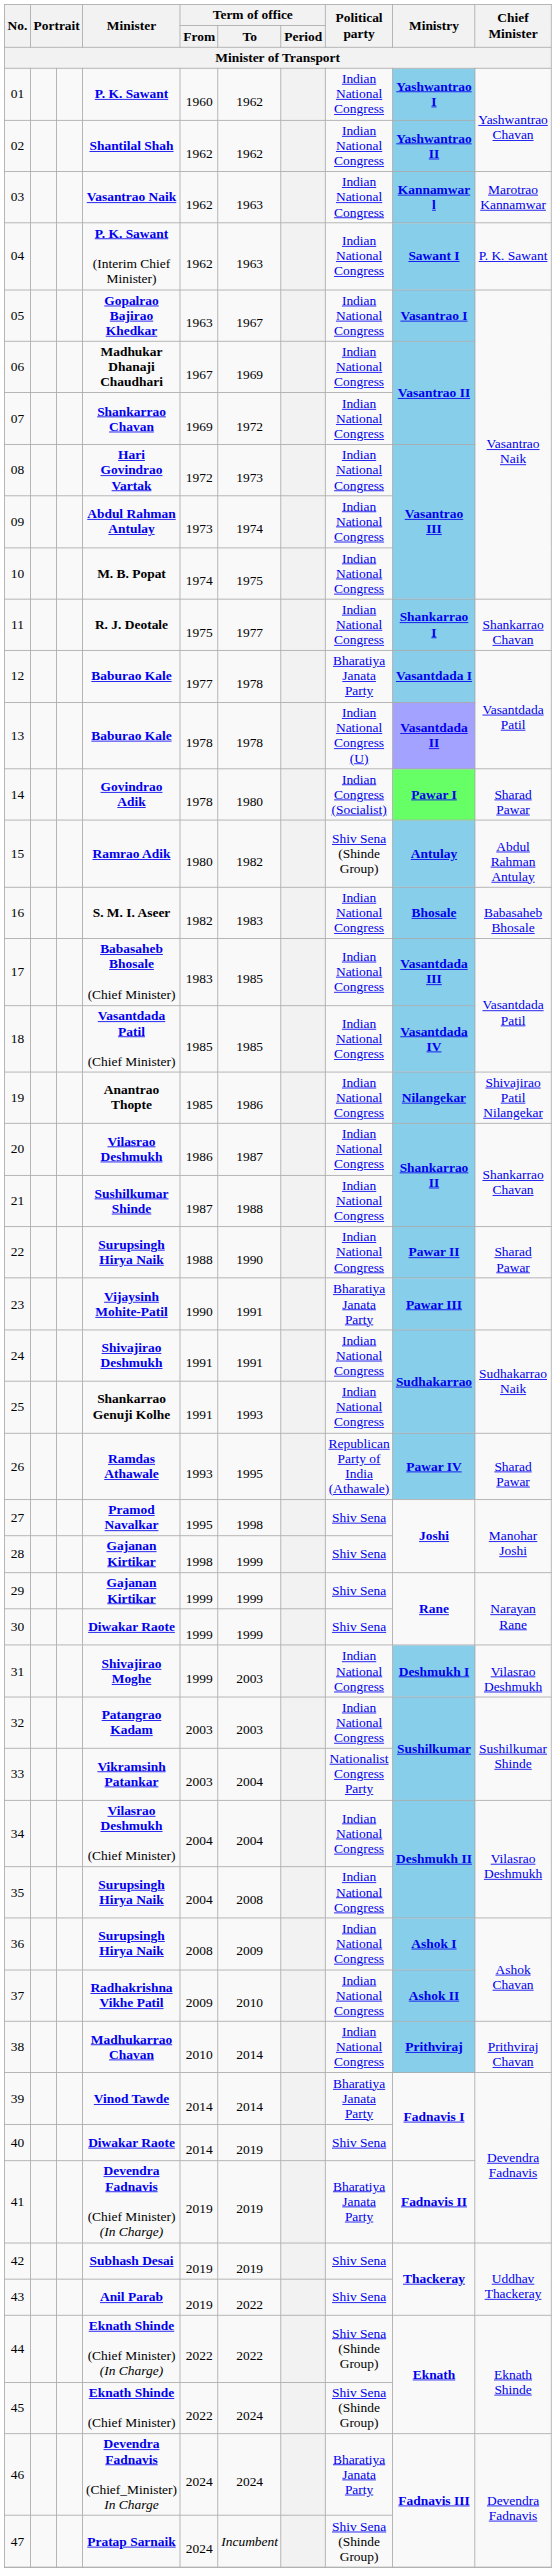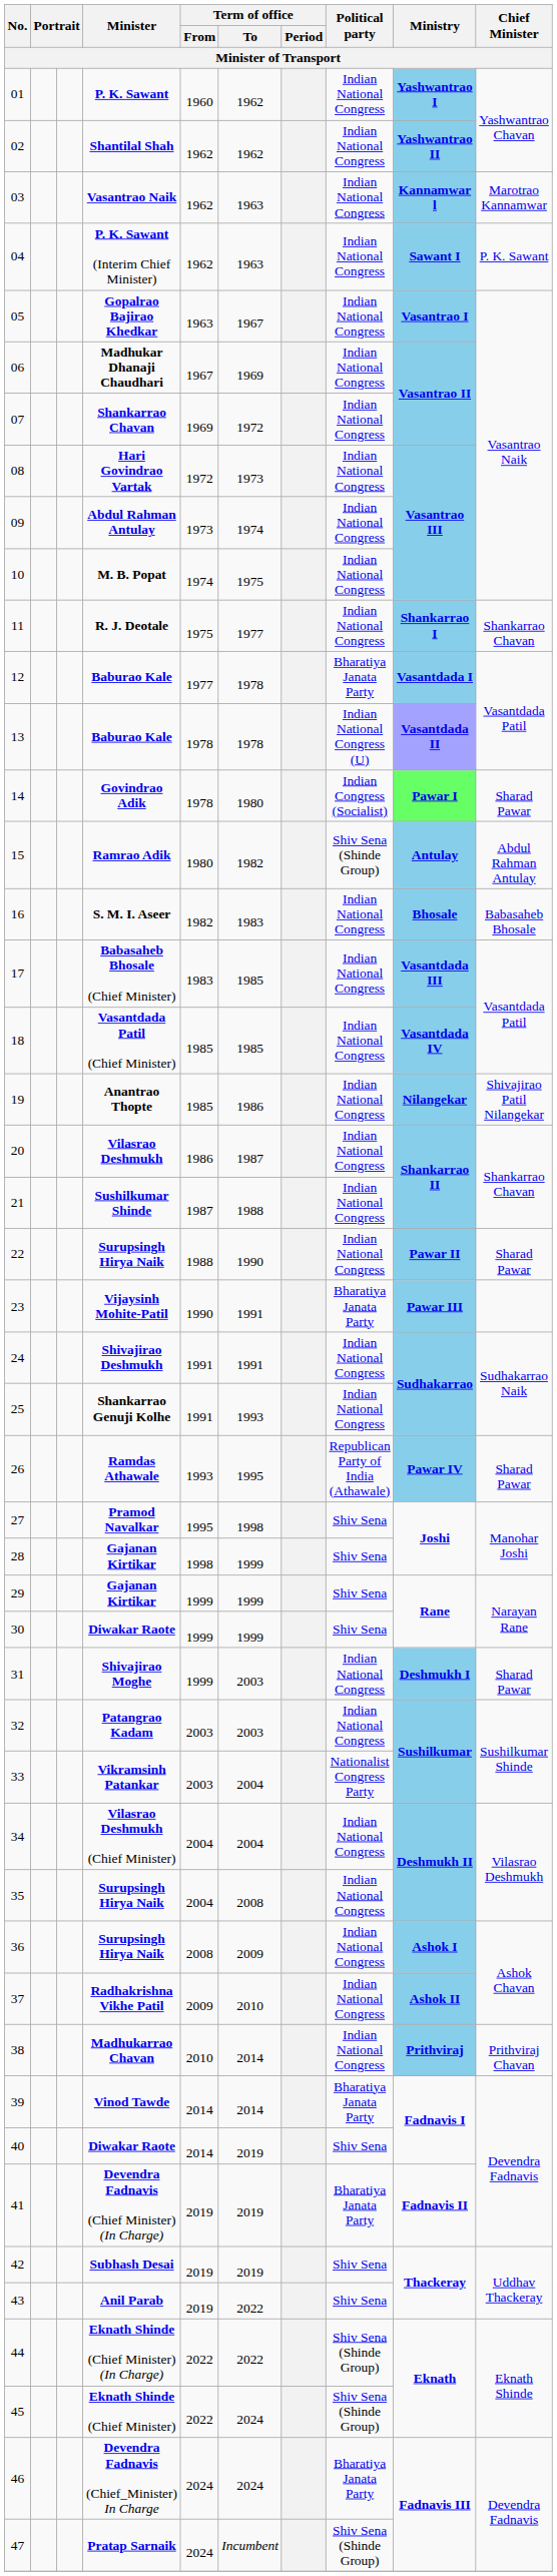31 | Chief Minister: Vilasrao Deshmukh -> Sharad Pawar
